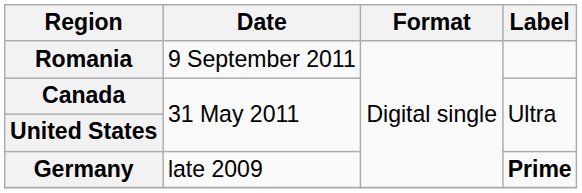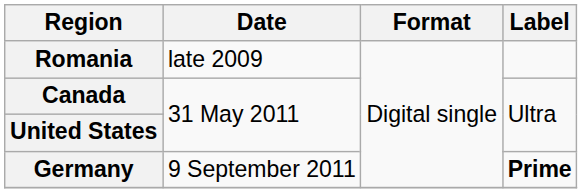Romania | Date: 9 September 2011 -> late 2009
Germany | Date: late 2009 -> 9 September 2011
